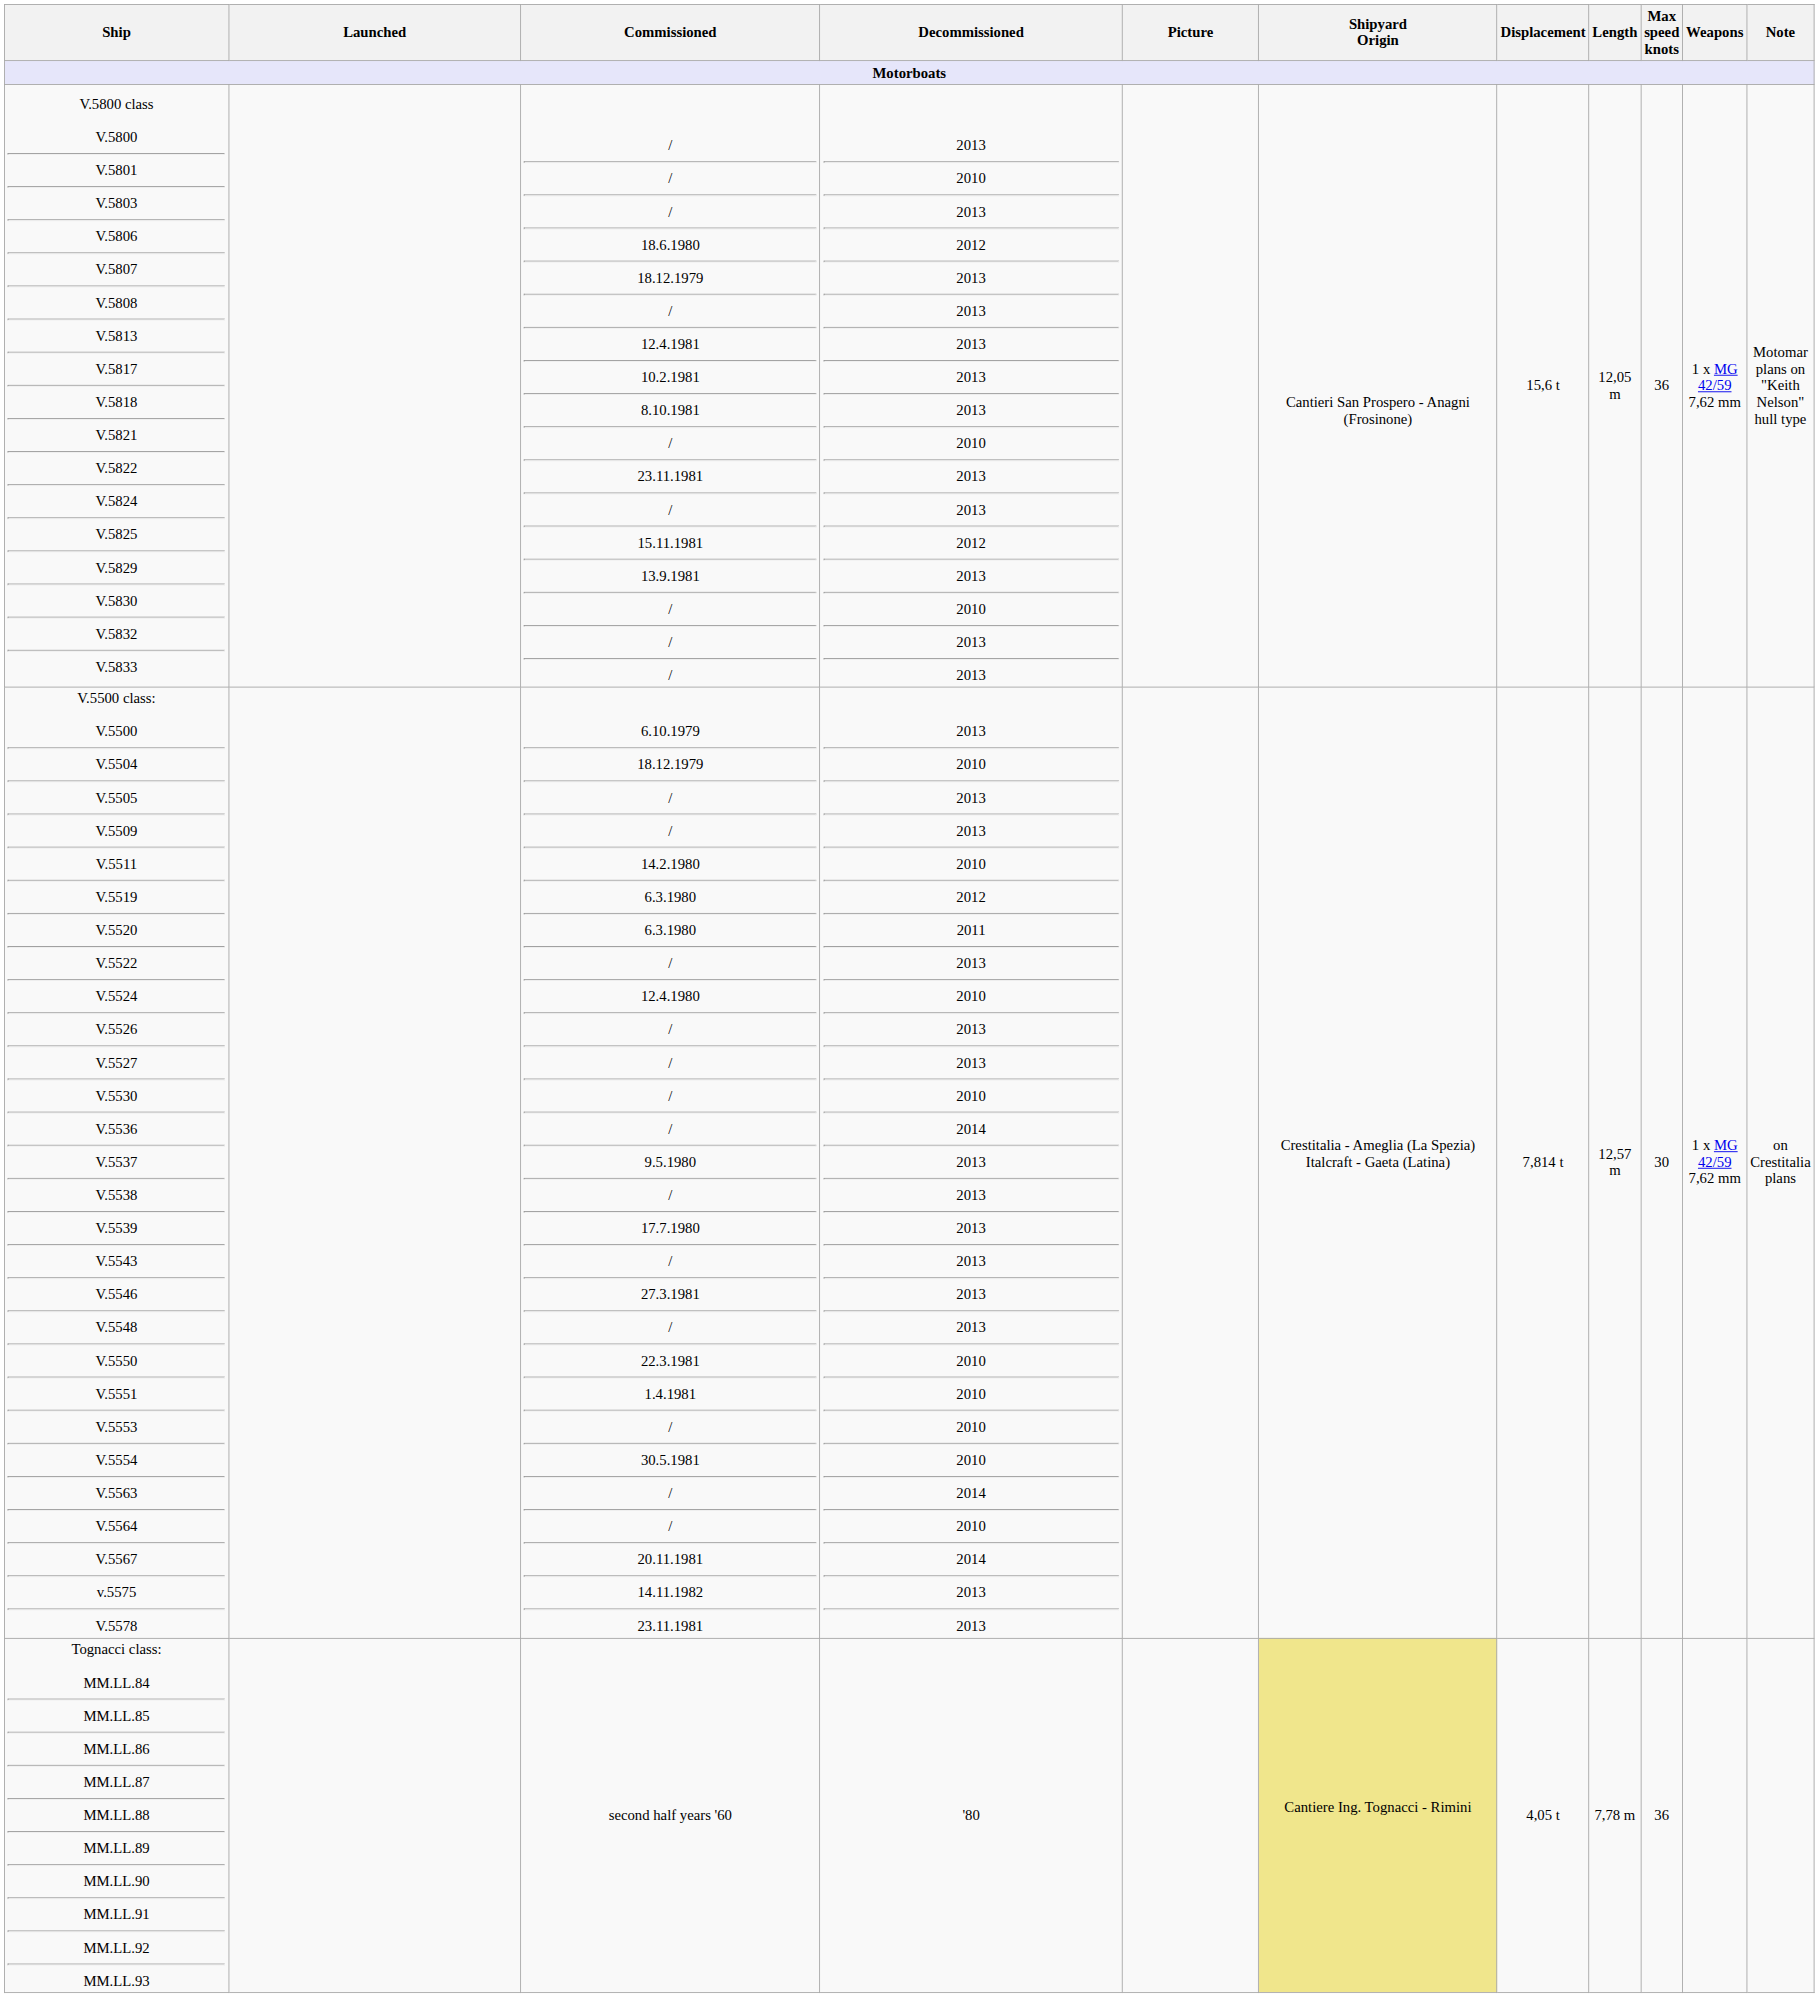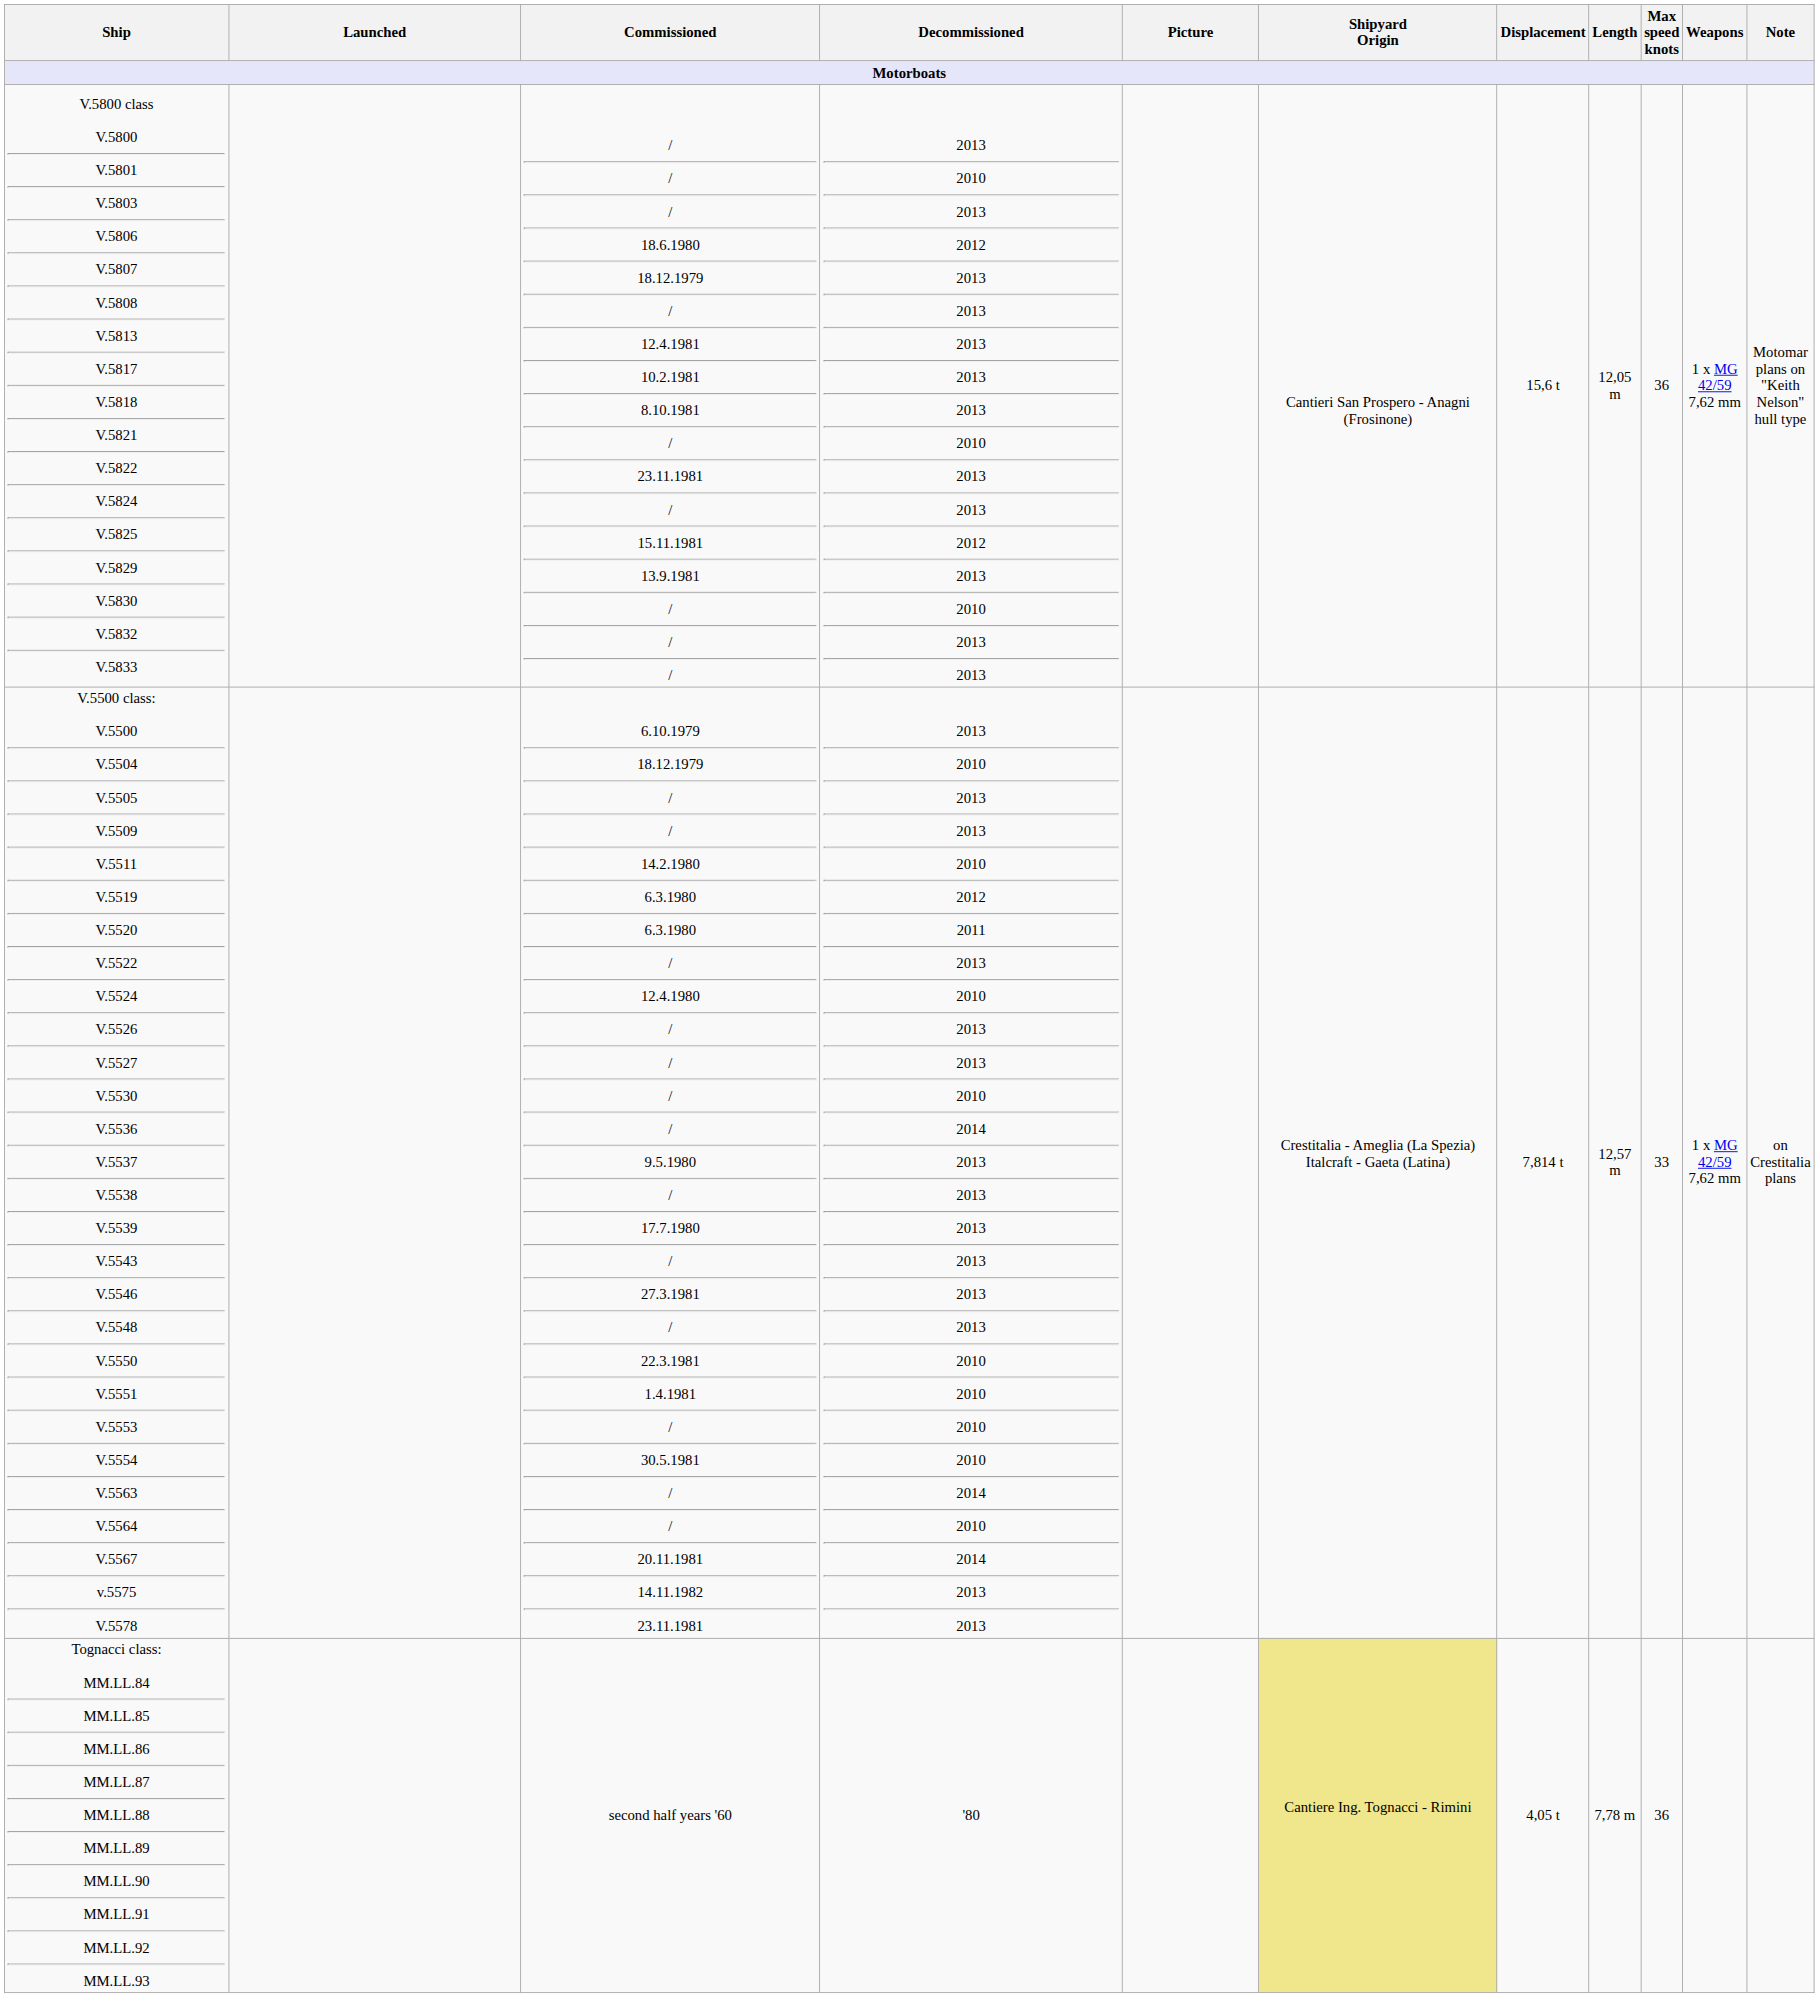row 4 | Max speed knots: 30 -> 33
